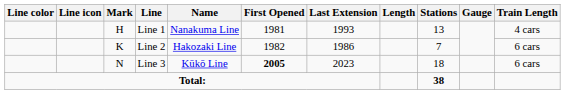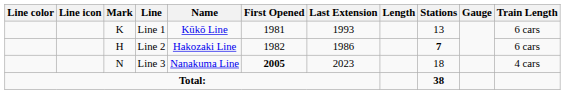Line 1 | Mark: H -> K
Line 1 | Name: Nanakuma Line -> Kūkō Line
Line 1 | Train Length: 4 cars -> 6 cars
Line 2 | Mark: K -> H
Line 2 | Stations: normal -> bold
Line 3 | Name: Kūkō Line -> Nanakuma Line
Line 3 | Train Length: 6 cars -> 4 cars
